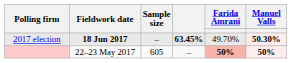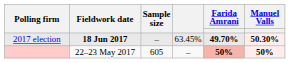2017 election | column 4: bold -> normal
2017 election | Farida Amrani: normal -> bold
